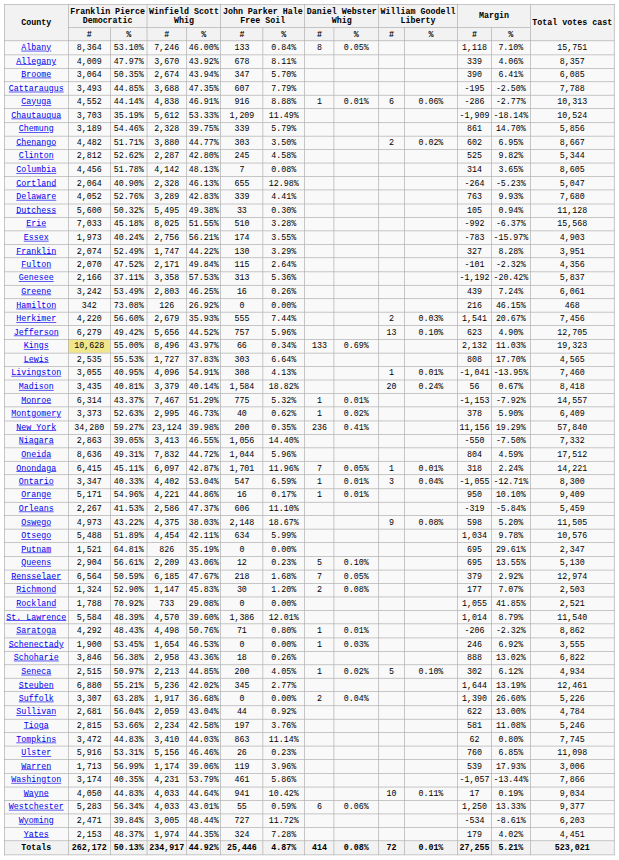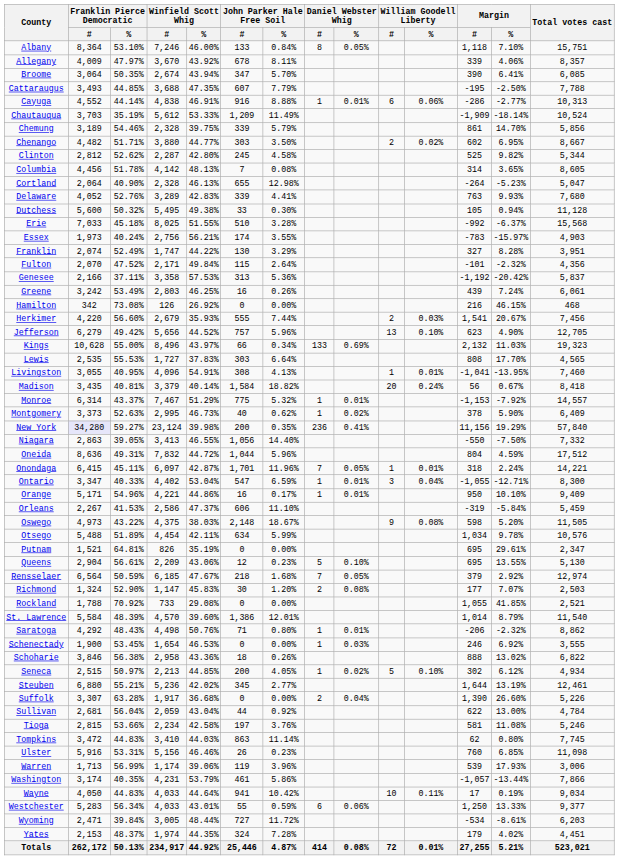Kings | Franklin Pierce Democratic / #: khaki background -> no background
New York | Franklin Pierce Democratic / #: no background -> lavender background
